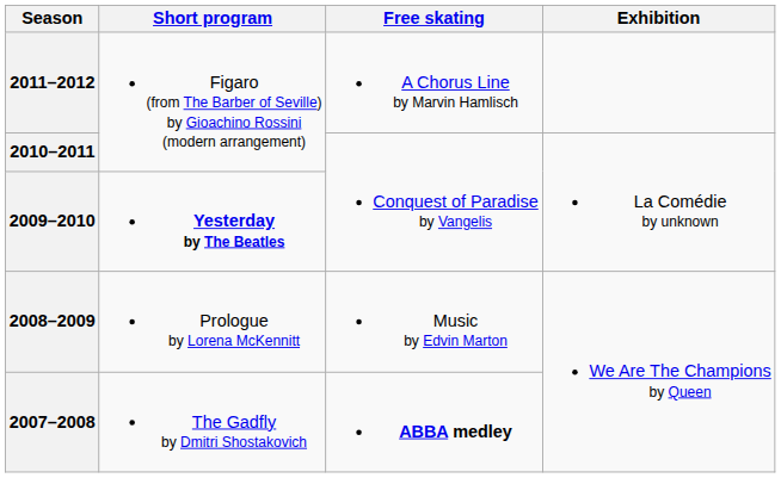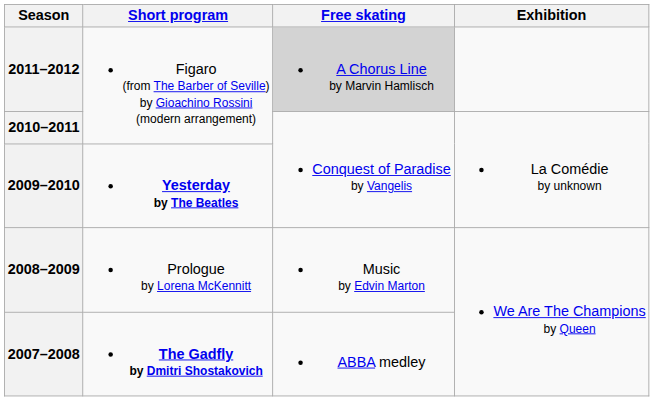2011–2012 | Free skating: no background -> lightgrey background
2007–2008 | Short program: normal -> bold
2007–2008 | Free skating: bold -> normal
